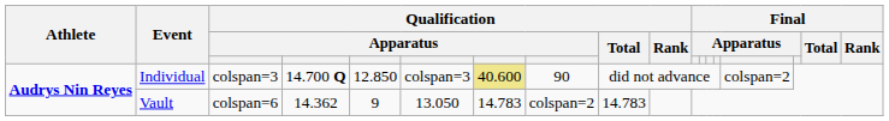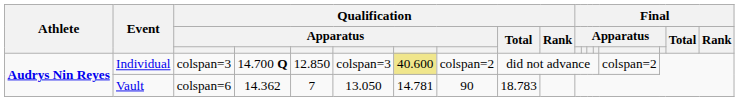Individual | column 8: 90 -> colspan=2
Vault | column 5: 9 -> 7
Vault | column 7: 14.783 -> 14.781
Vault | column 8: colspan=2 -> 90
Vault | Qualification / Total: 14.783 -> 18.783
